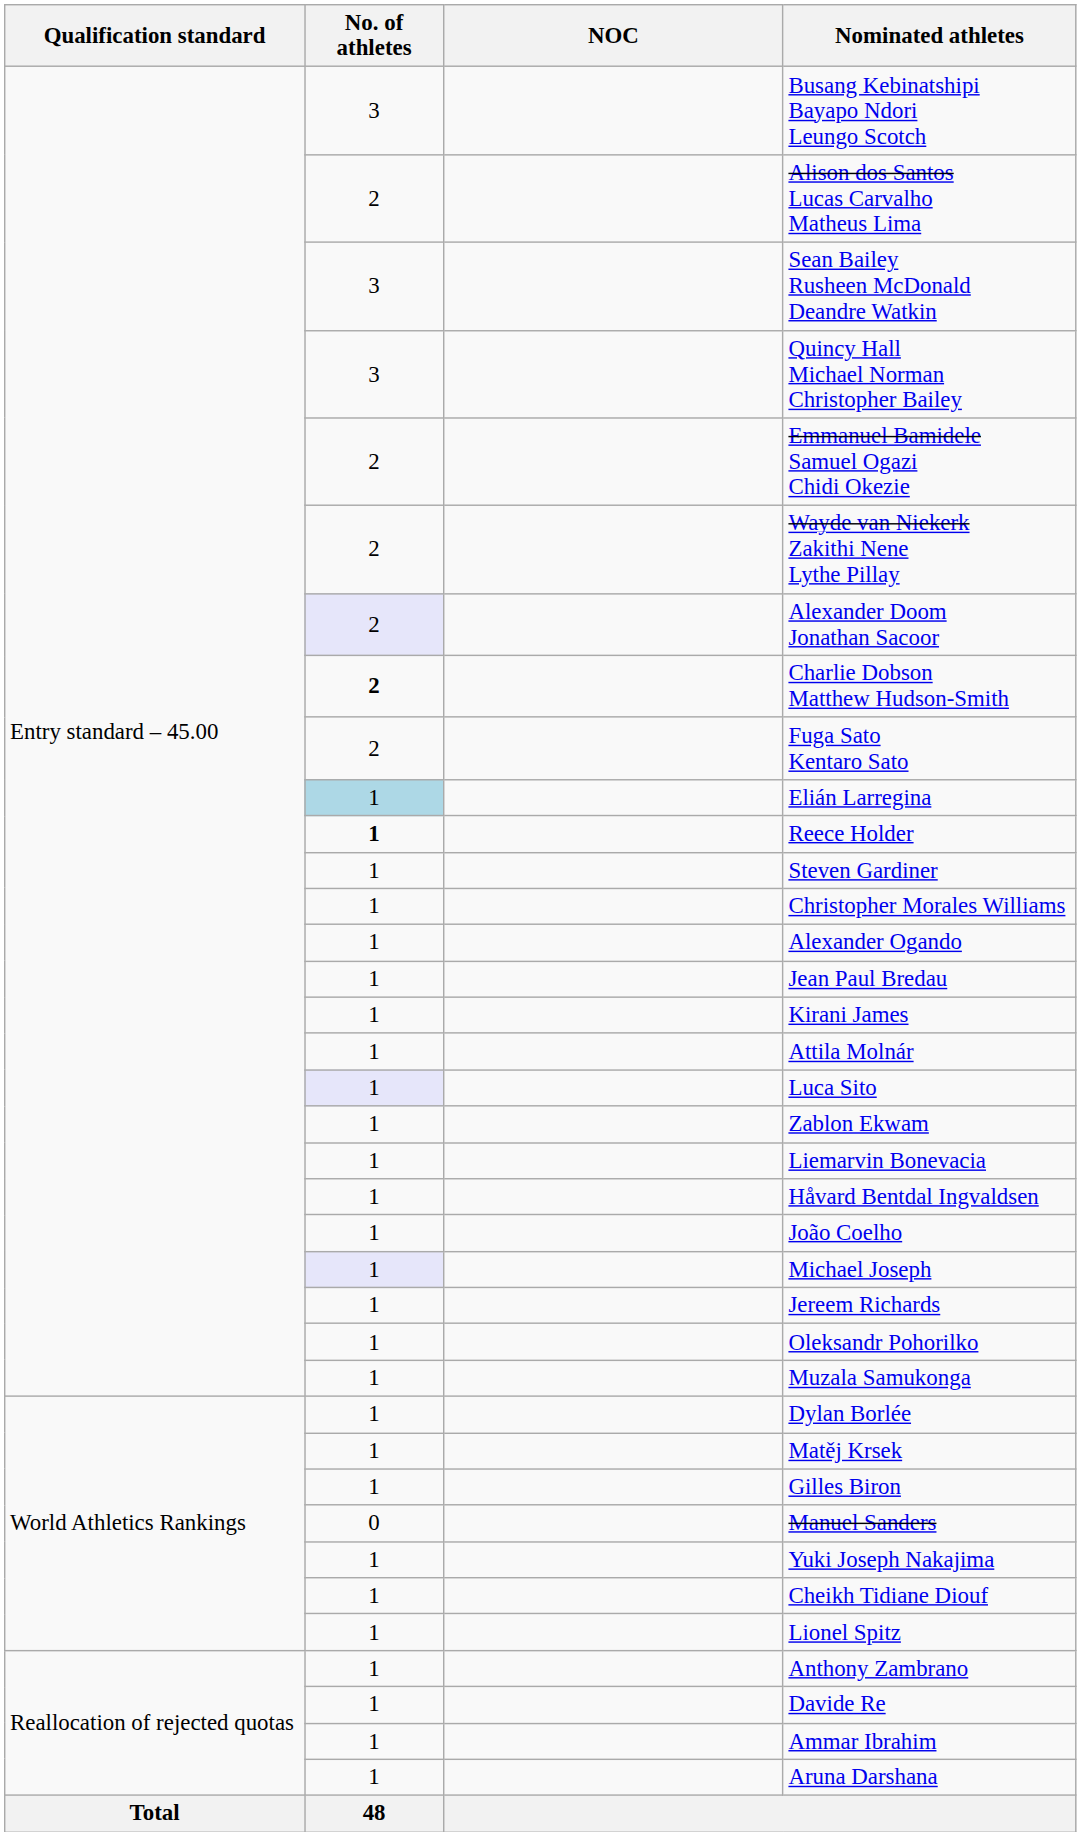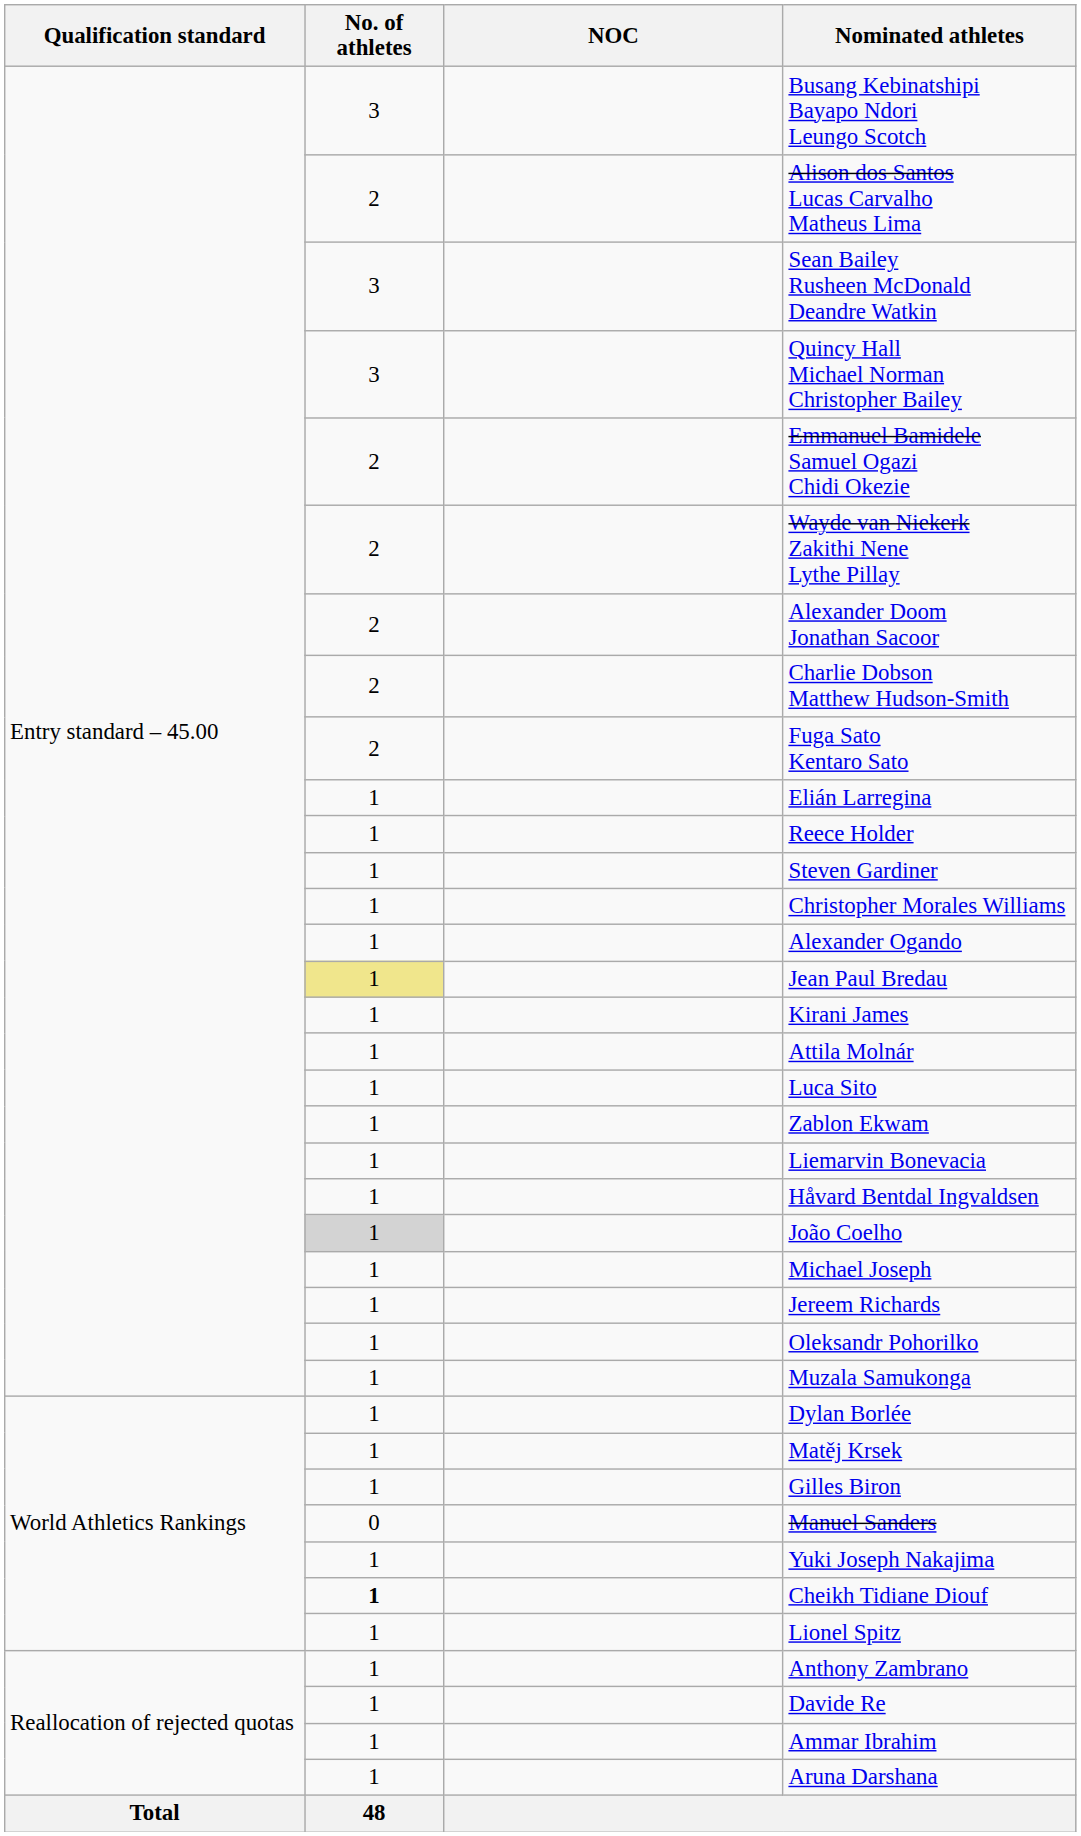Alexander Doom Jonathan Sacoor | No. of athletes: lavender background -> no background
Charlie Dobson Matthew Hudson-Smith | No. of athletes: bold -> normal
Elián Larregina | No. of athletes: lightblue background -> no background
Reece Holder | No. of athletes: bold -> normal
Jean Paul Bredau | No. of athletes: no background -> khaki background
Luca Sito | No. of athletes: lavender background -> no background
João Coelho | No. of athletes: no background -> lightgrey background
Michael Joseph | No. of athletes: lavender background -> no background
Cheikh Tidiane Diouf | No. of athletes: normal -> bold
